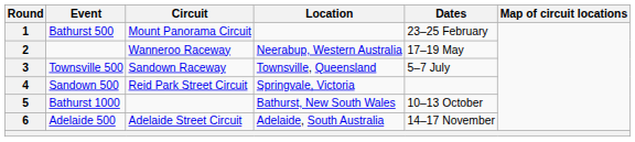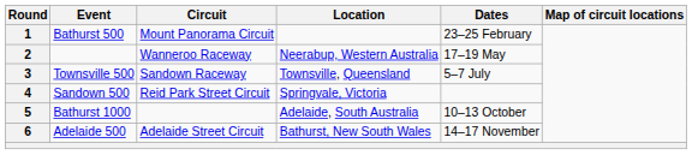5 | Location: Bathurst, New South Wales -> Adelaide, South Australia
6 | Location: Adelaide, South Australia -> Bathurst, New South Wales
